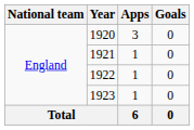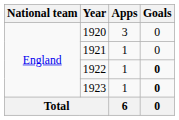1922 | Goals: normal -> bold
1923 | Goals: normal -> bold
